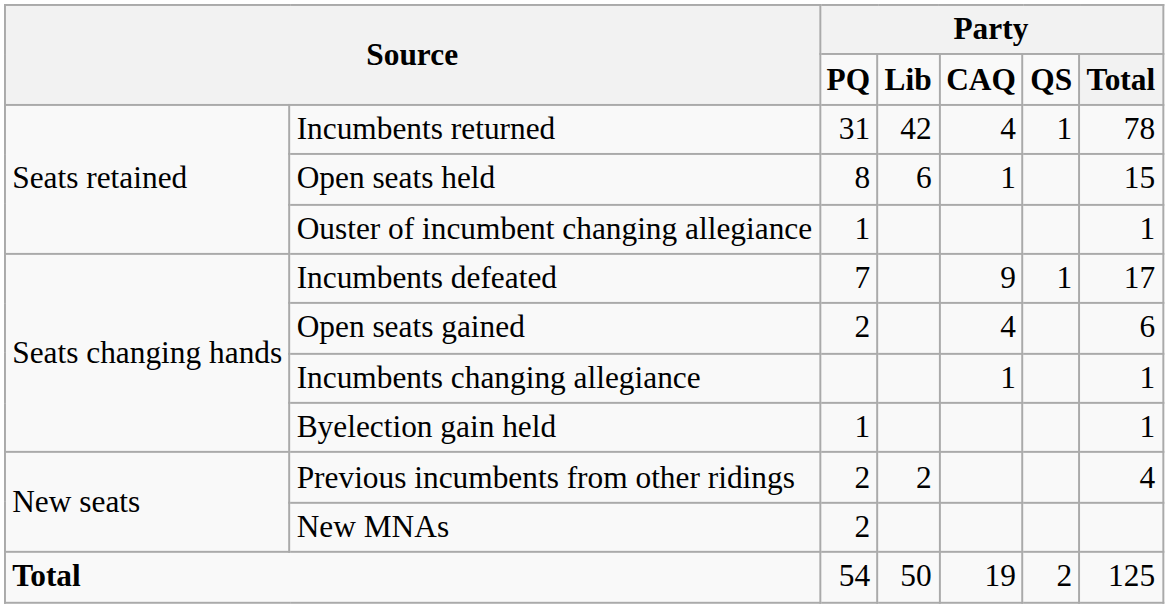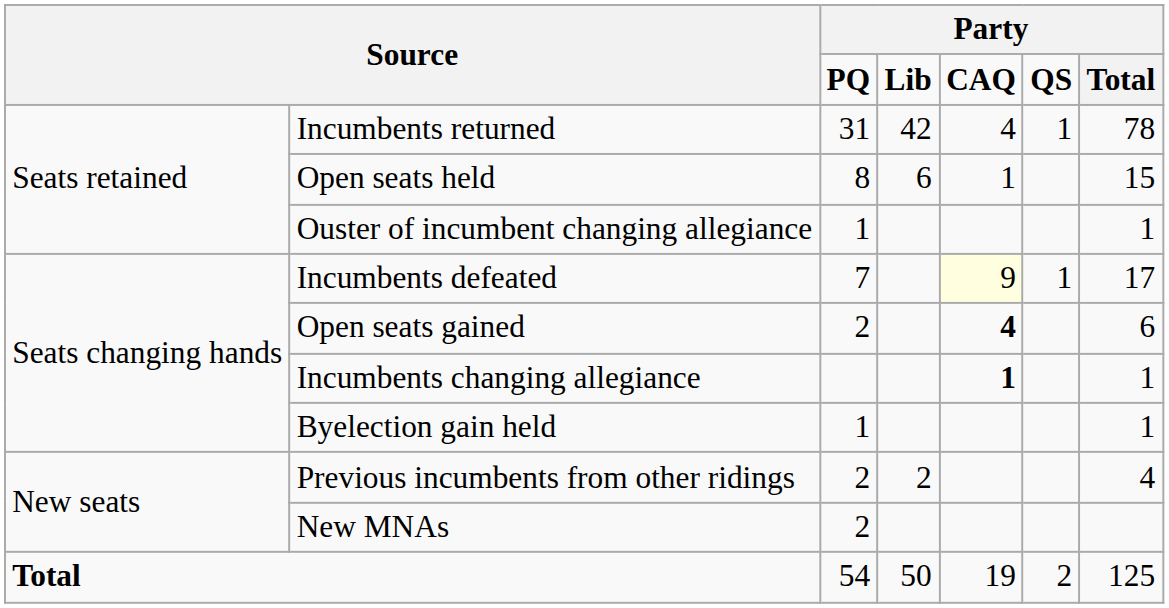Incumbents defeated | column 5: no background -> lightyellow background
Open seats gained | column 5: normal -> bold
Incumbents changing allegiance | column 5: normal -> bold
